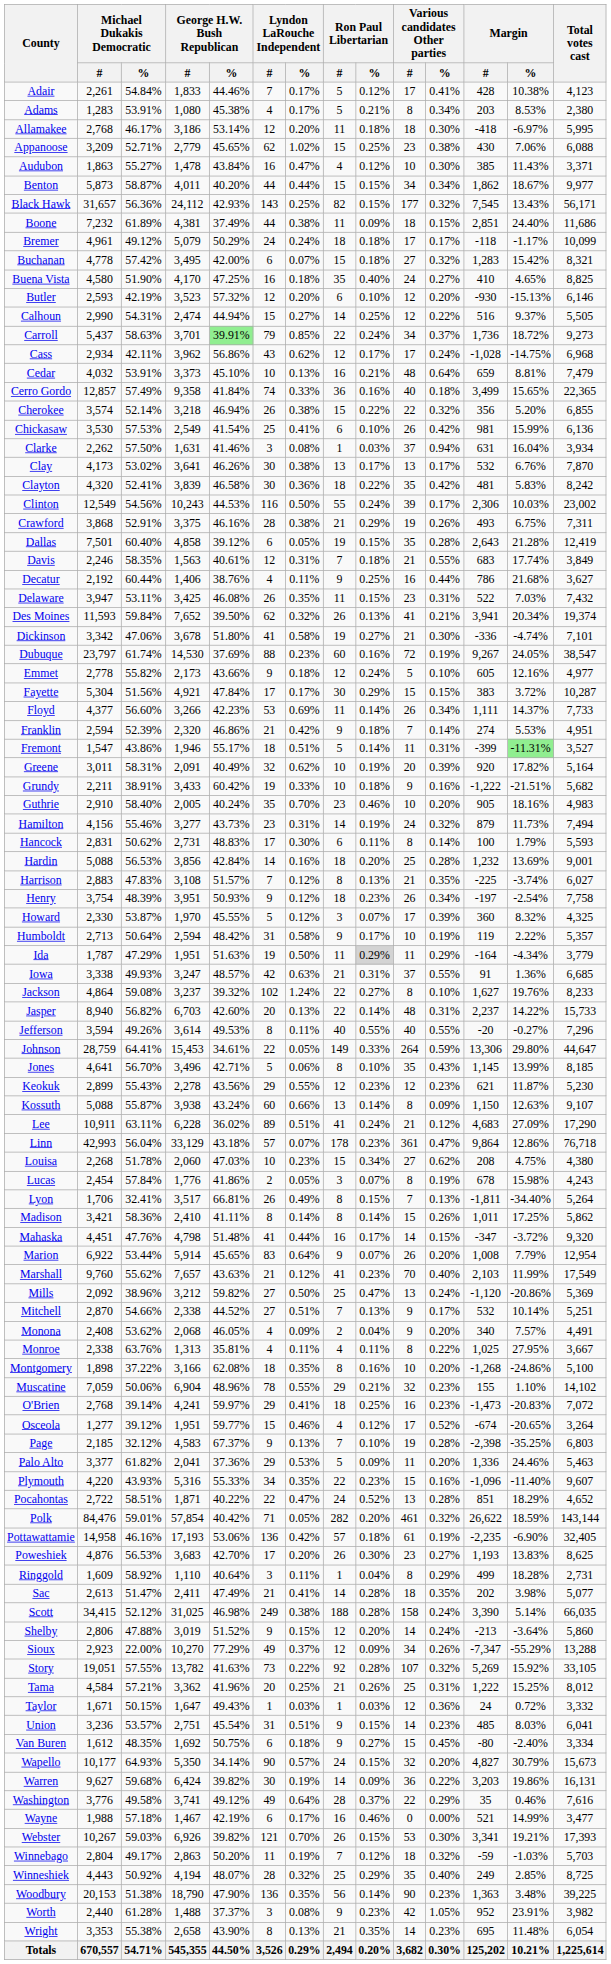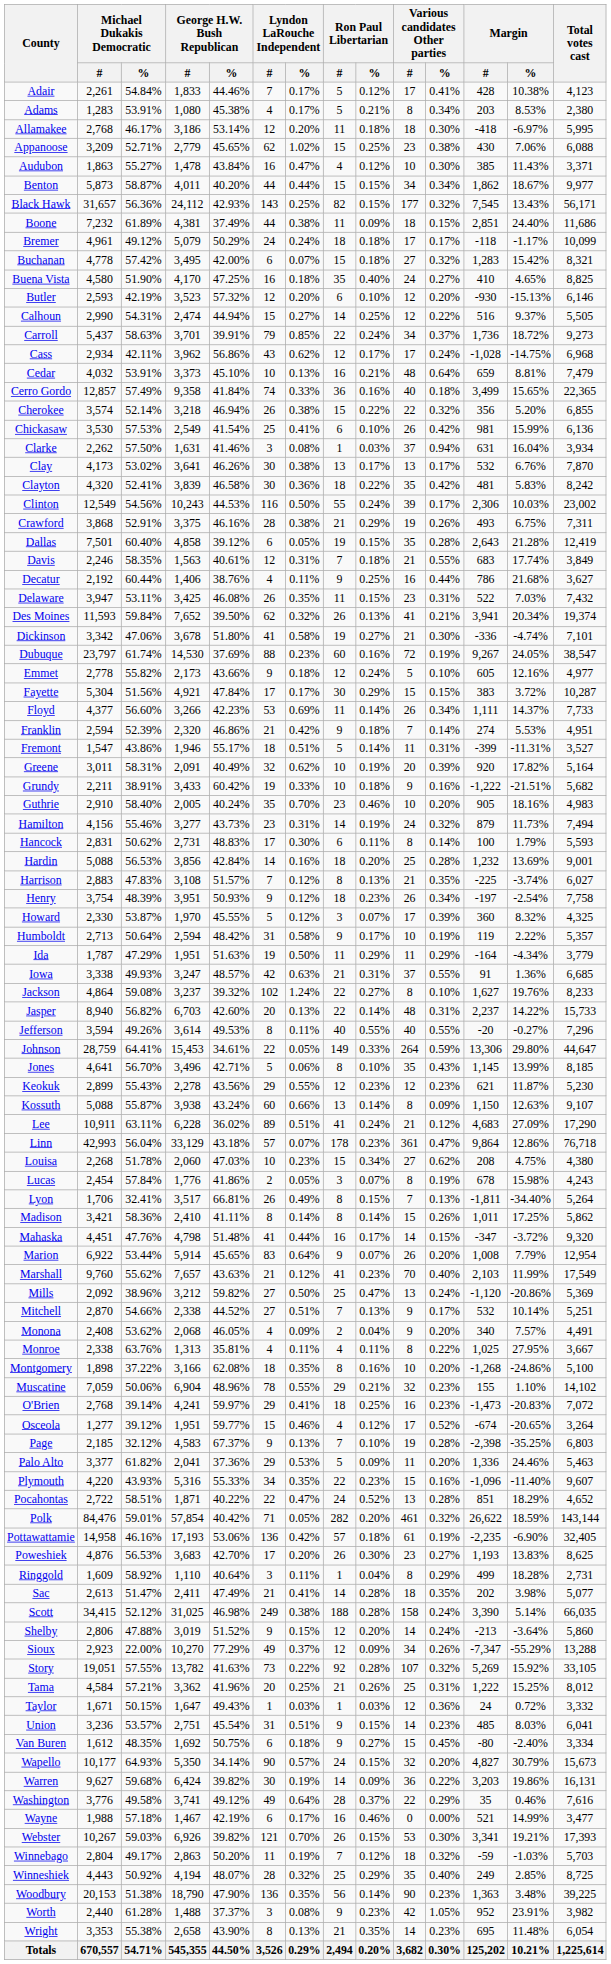Carroll | George H.W. Bush Republican / %: lightgreen background -> no background
Fremont | Margin / %: lightgreen background -> no background
Ida | Ron Paul Libertarian / %: lightgrey background -> no background
